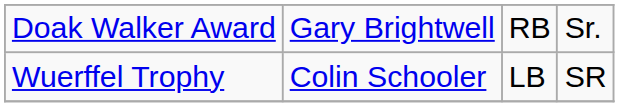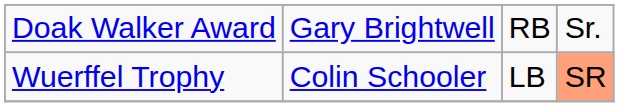Wuerffel Trophy | column 4: no background -> lightsalmon background
